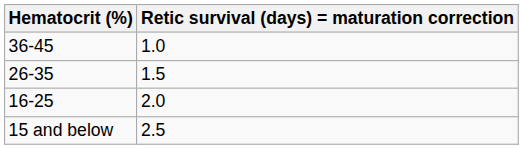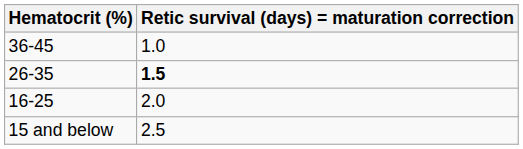26-35 | Retic survival (days) = maturation correction: normal -> bold
